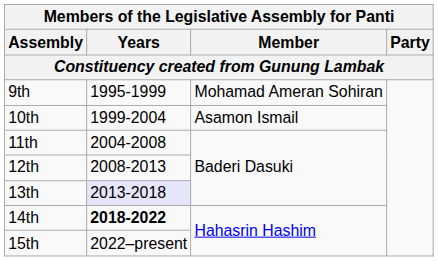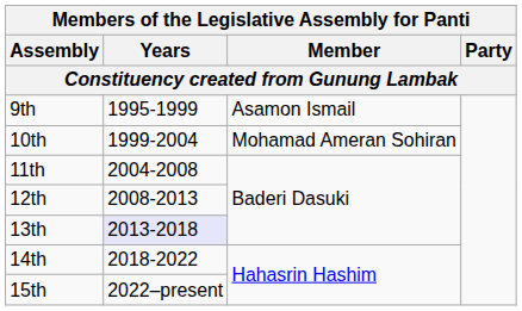9th | Member: Mohamad Ameran Sohiran -> Asamon Ismail
10th | Member: Asamon Ismail -> Mohamad Ameran Sohiran
14th | Years: bold -> normal
